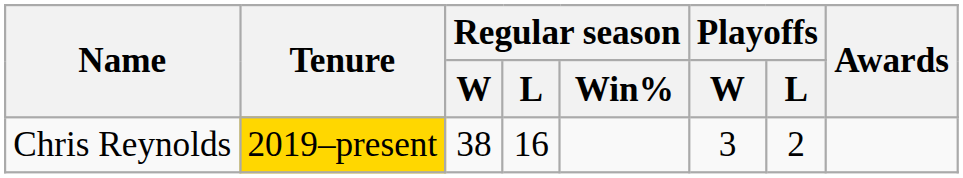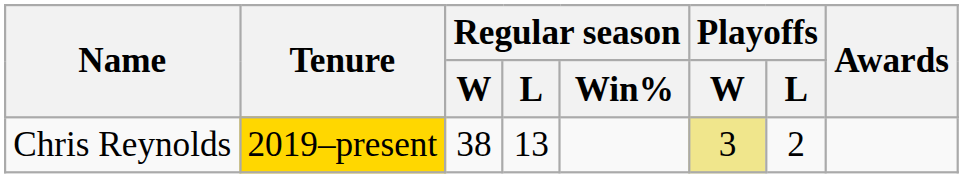Chris Reynolds | Regular season / L: 16 -> 13
Chris Reynolds | Playoffs / W: no background -> khaki background
